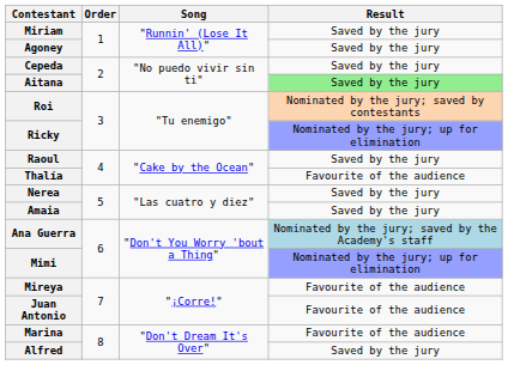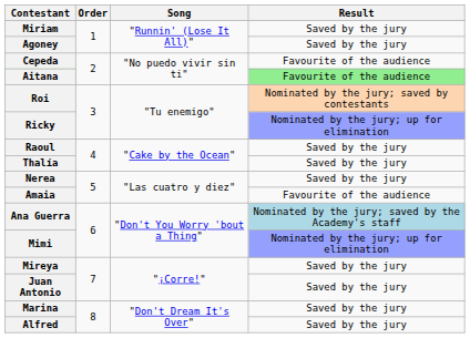Cepeda | Result: Saved by the jury -> Favourite of the audience
Aitana | Result: Saved by the jury -> Favourite of the audience
Thalía | Result: Favourite of the audience -> Saved by the jury
Amaia | Result: Saved by the jury -> Favourite of the audience
Mireya | Result: Favourite of the audience -> Saved by the jury
Juan Antonio | Result: Favourite of the audience -> Saved by the jury
Marina | Result: Favourite of the audience -> Saved by the jury
